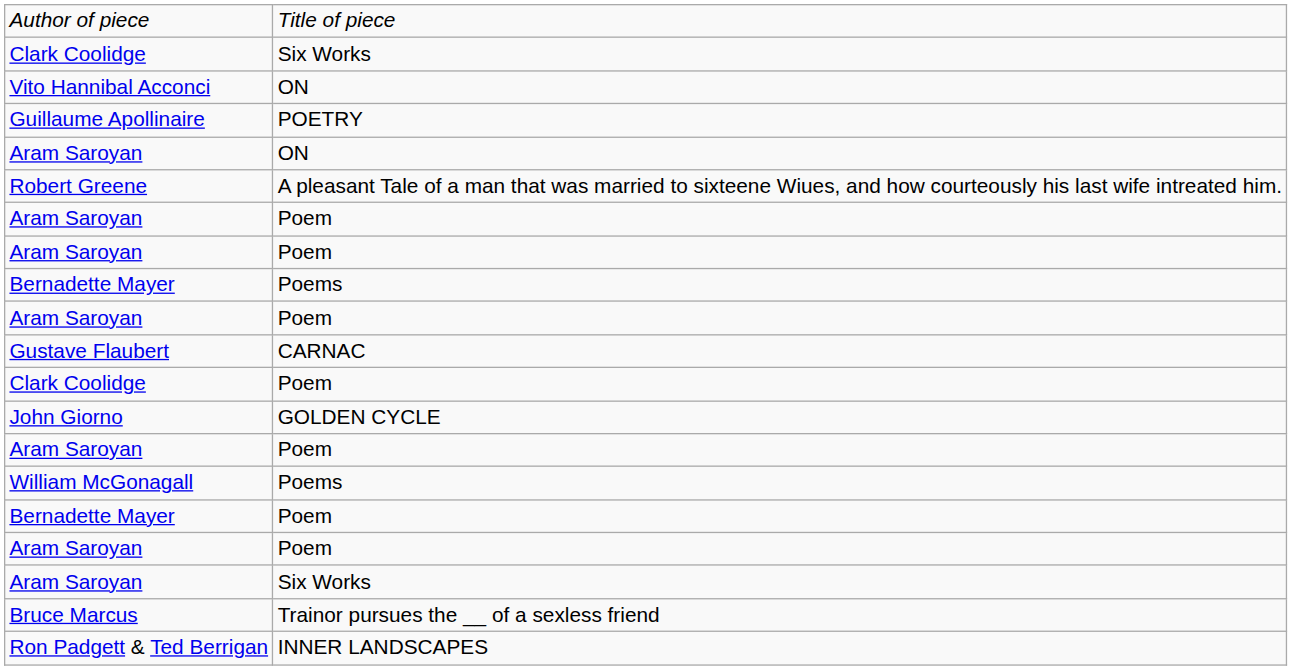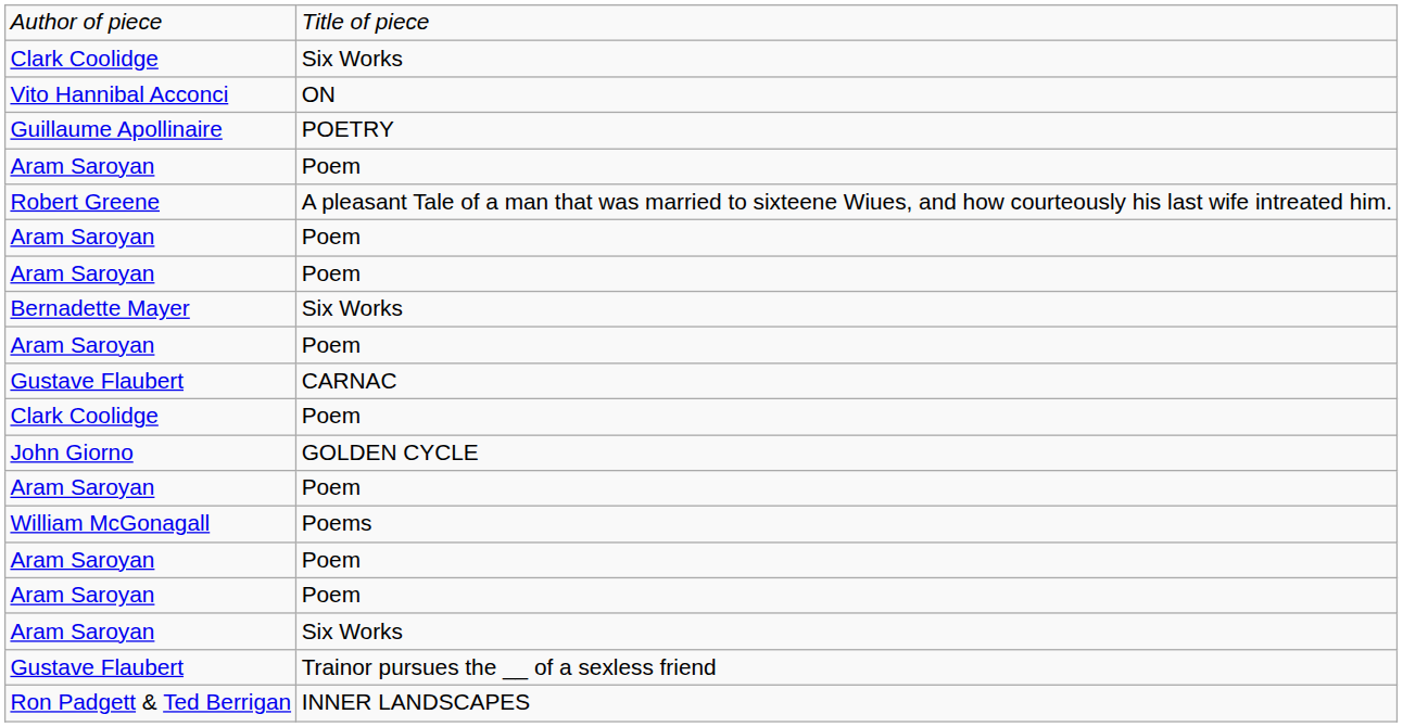row 5 | column 2: ON -> Poem
row 9 | column 2: Poems -> Six Works
row 16 | column 1: Bernadette Mayer -> Aram Saroyan
row 19 | column 1: Bruce Marcus -> Gustave Flaubert
